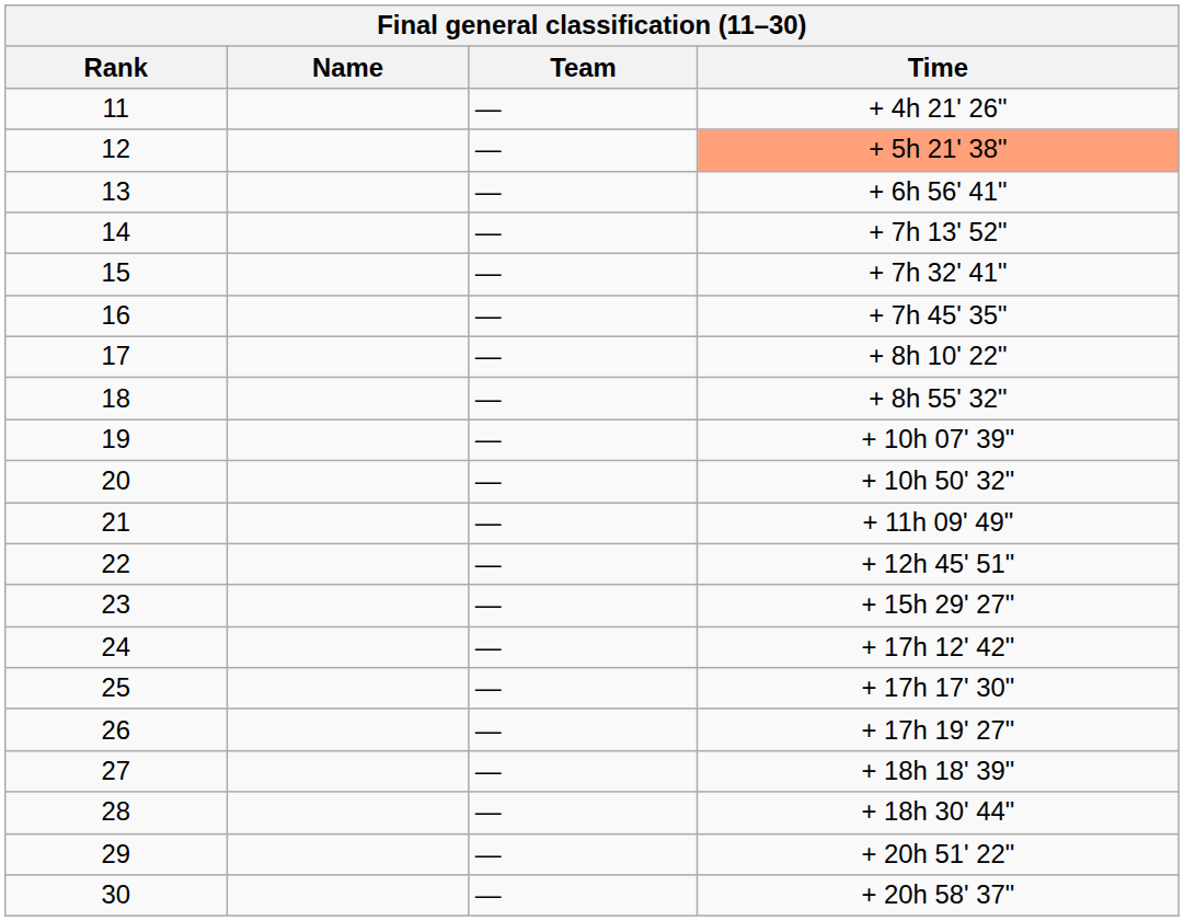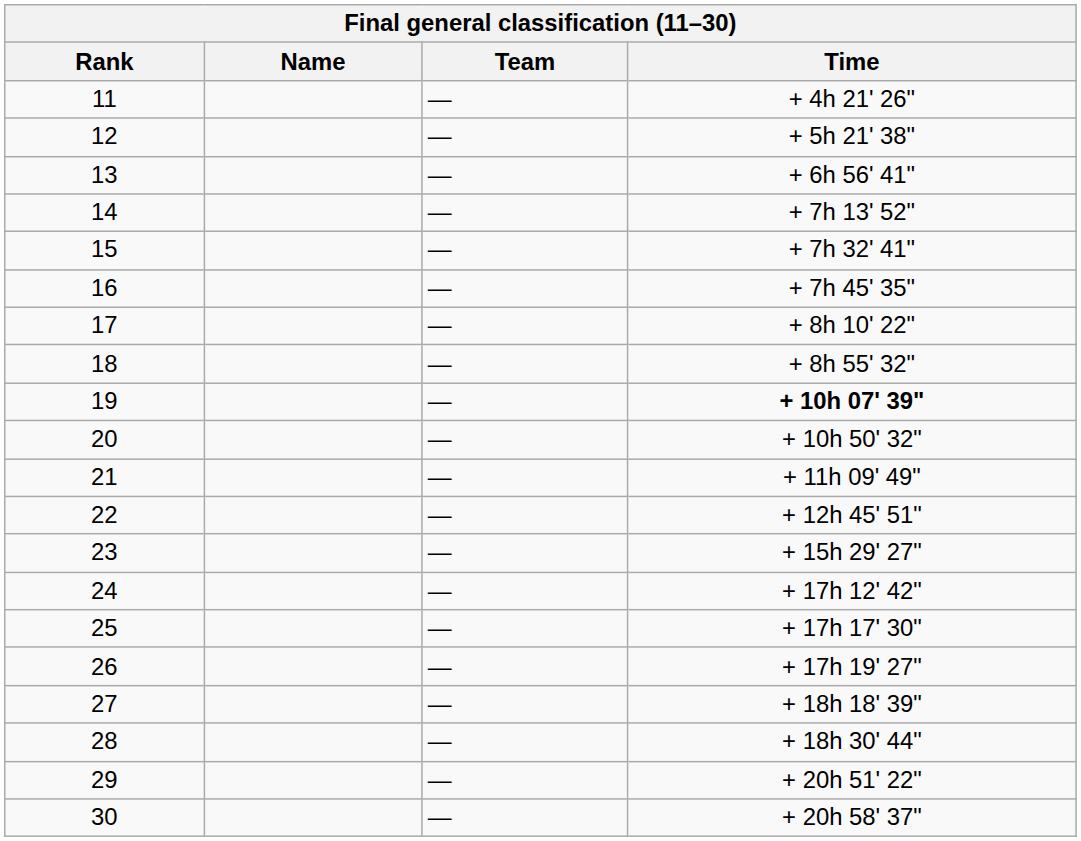12 | Time: lightsalmon background -> no background
19 | Time: normal -> bold
